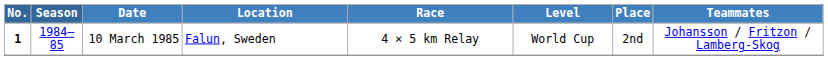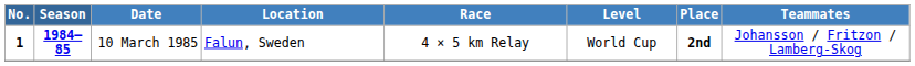10 March 1985 | Season: normal -> bold
10 March 1985 | Place: normal -> bold
